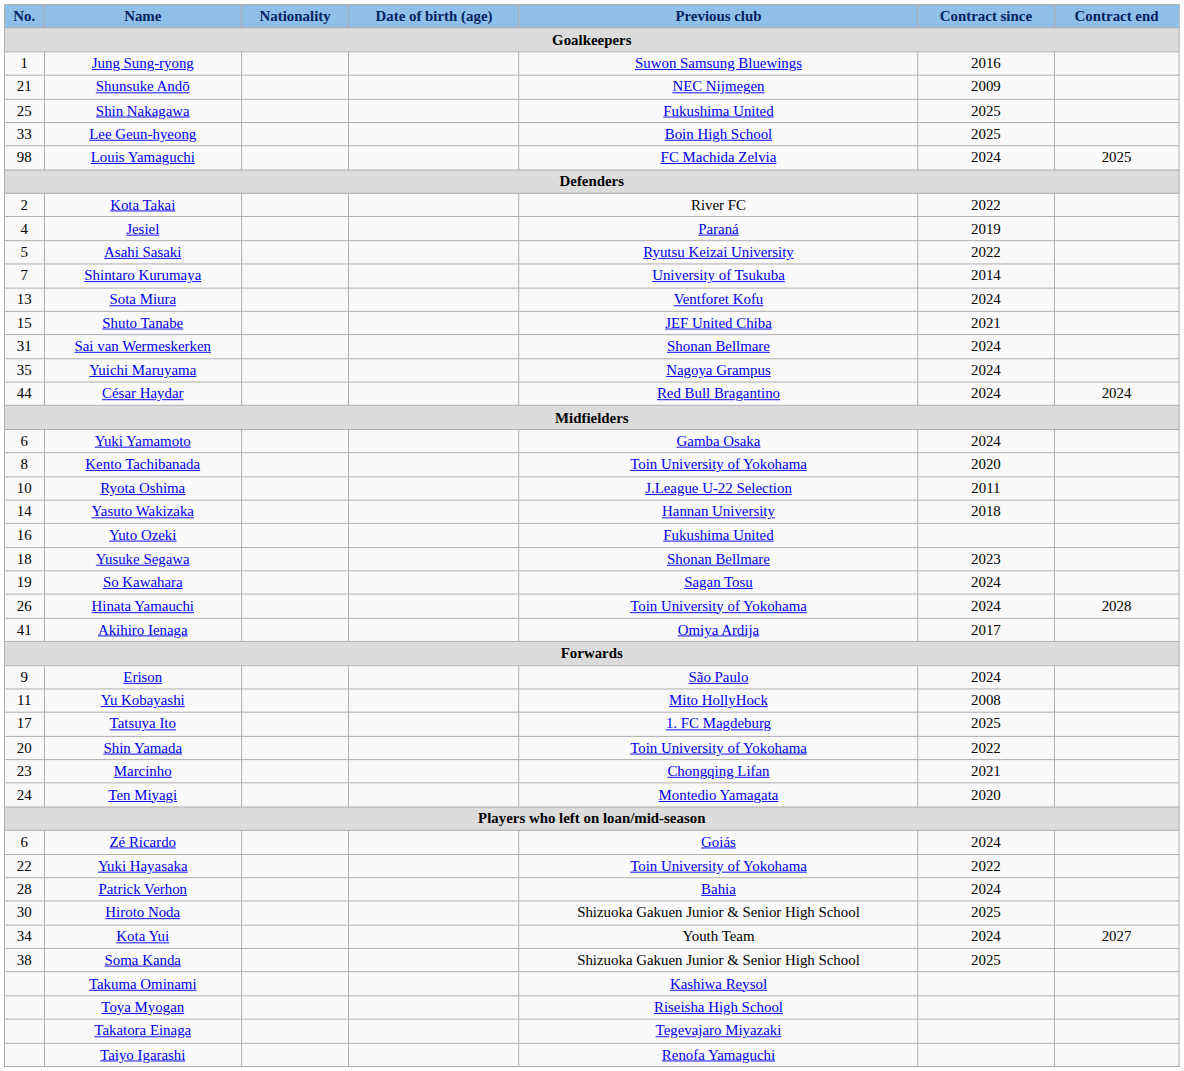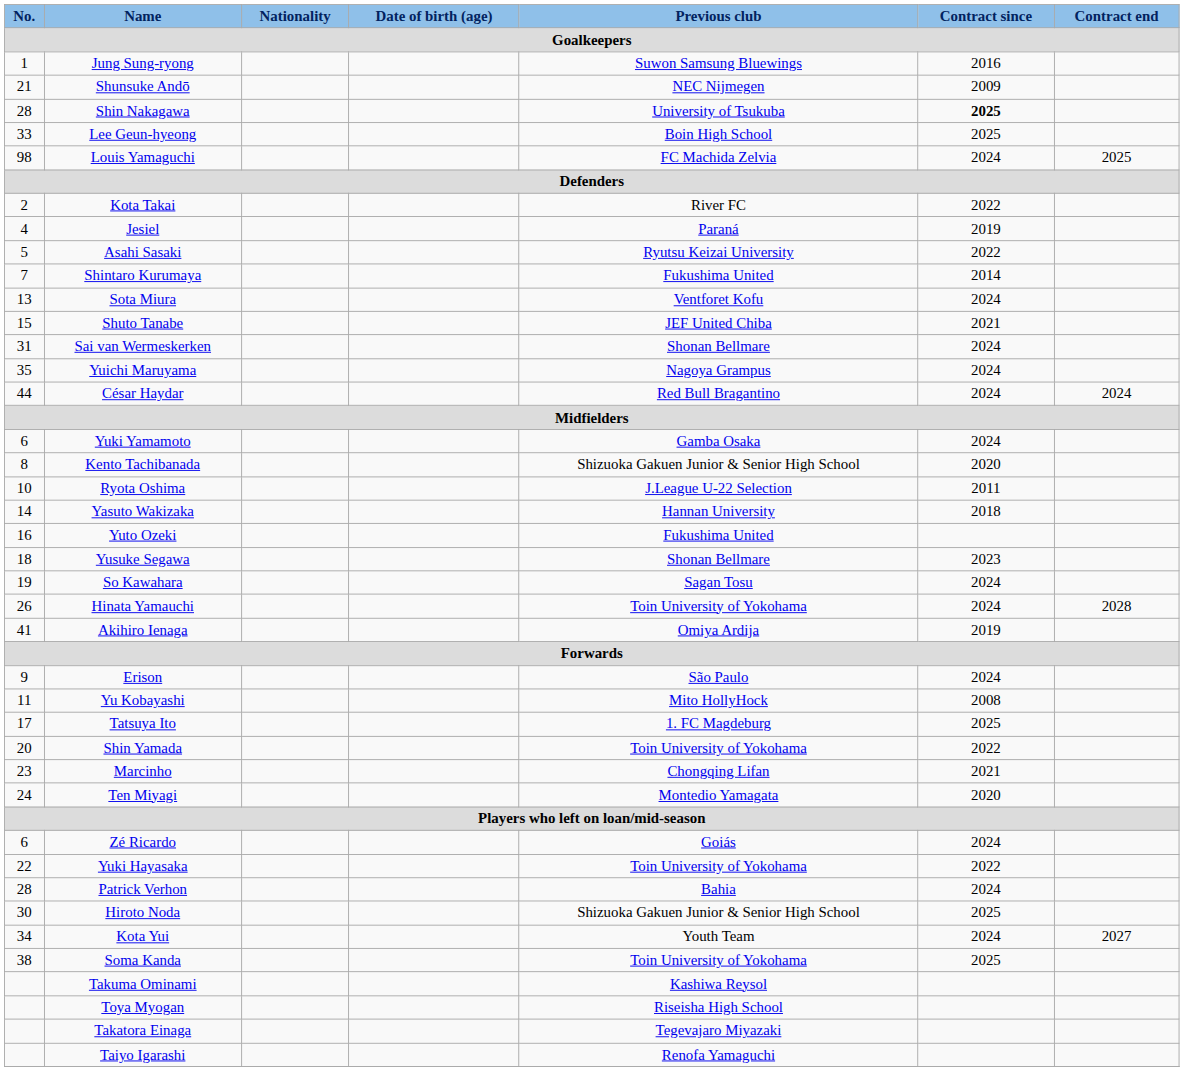Shin Nakagawa | No.: 25 -> 28
Shin Nakagawa | Previous club: Fukushima United -> University of Tsukuba
Shin Nakagawa | Contract since: normal -> bold
Shintaro Kurumaya | Previous club: University of Tsukuba -> Fukushima United
Kento Tachibanada | Previous club: Toin University of Yokohama -> Shizuoka Gakuen Junior & Senior High School
Akihiro Ienaga | Contract since: 2017 -> 2019
Soma Kanda | Previous club: Shizuoka Gakuen Junior & Senior High School -> Toin University of Yokohama
